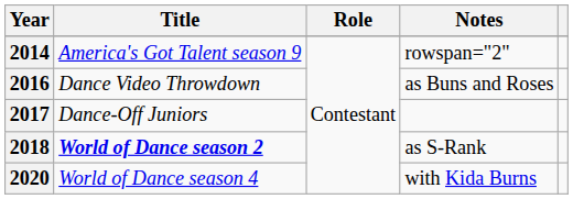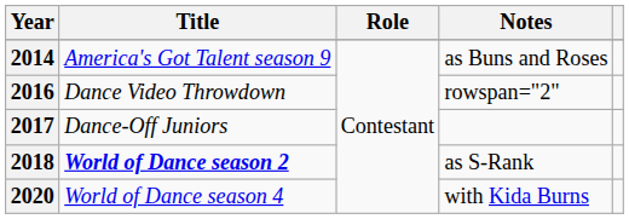2014 | Notes: rowspan="2" -> as Buns and Roses
2016 | Notes: as Buns and Roses -> rowspan="2"
